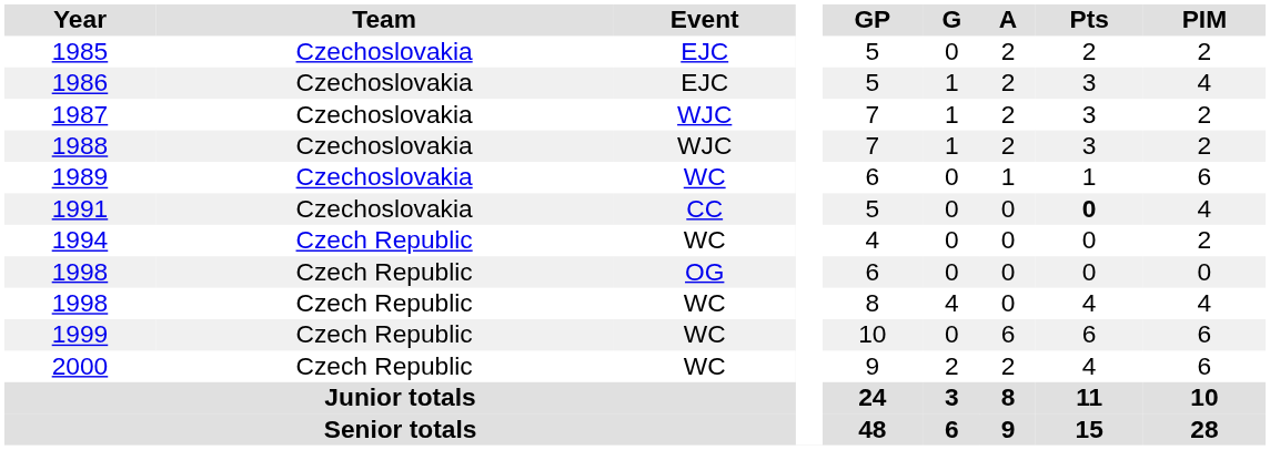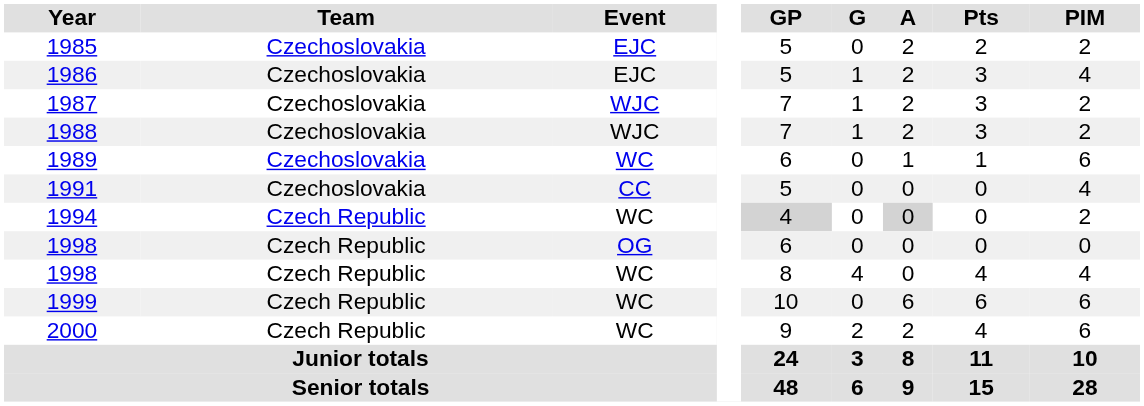1991 | Pts: bold -> normal
1994 | GP: no background -> lightgrey background
1994 | A: no background -> lightgrey background
